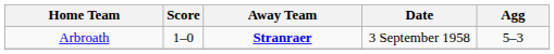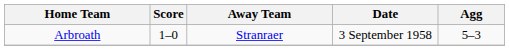Arbroath | Away Team: bold -> normal
